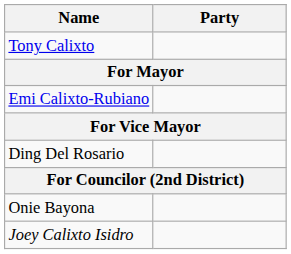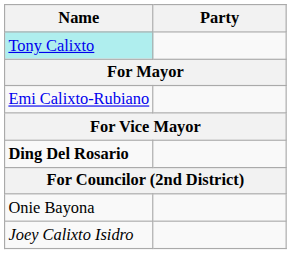Tony Calixto | Name: no background -> paleturquoise background
Ding Del Rosario | Name: normal -> bold
